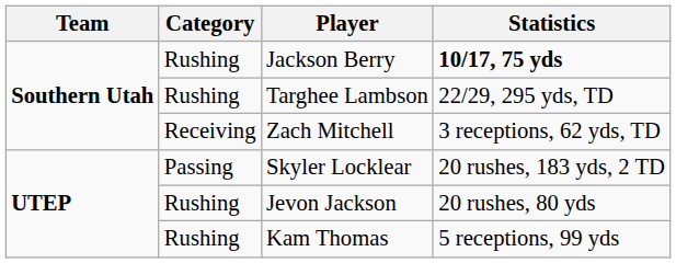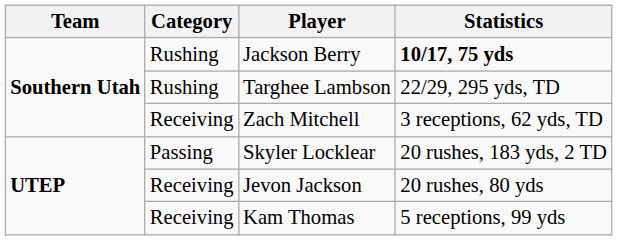Jevon Jackson | Category: Rushing -> Receiving
Kam Thomas | Category: Rushing -> Receiving
